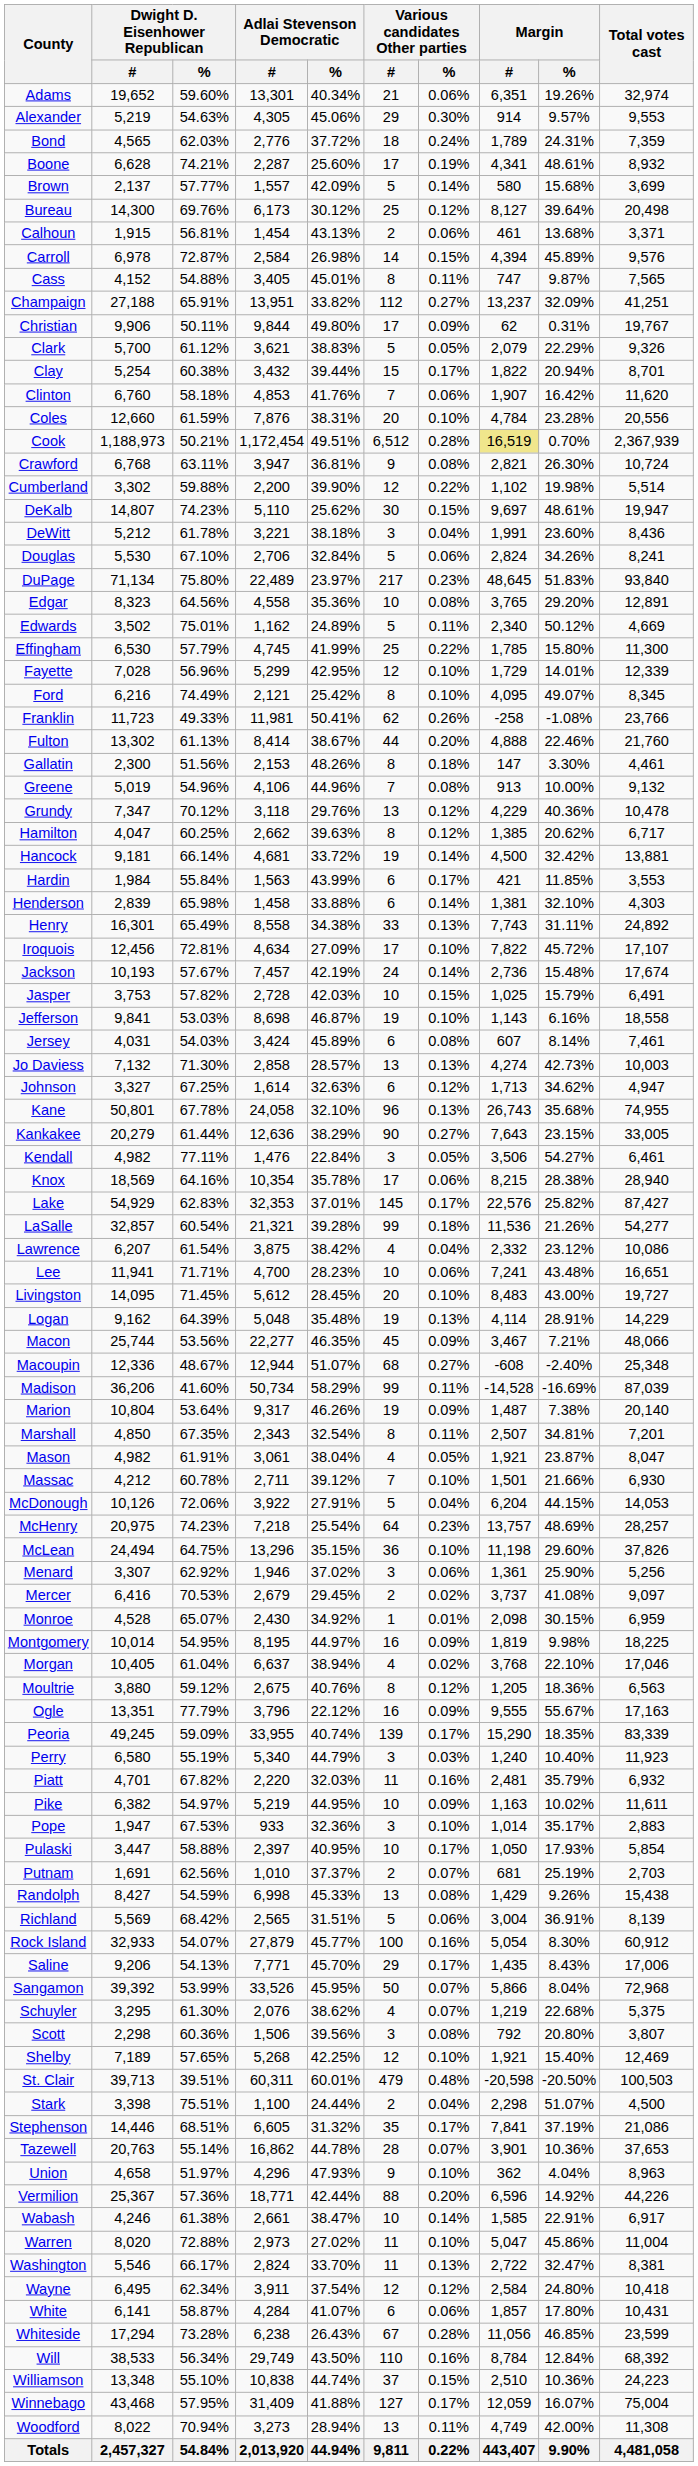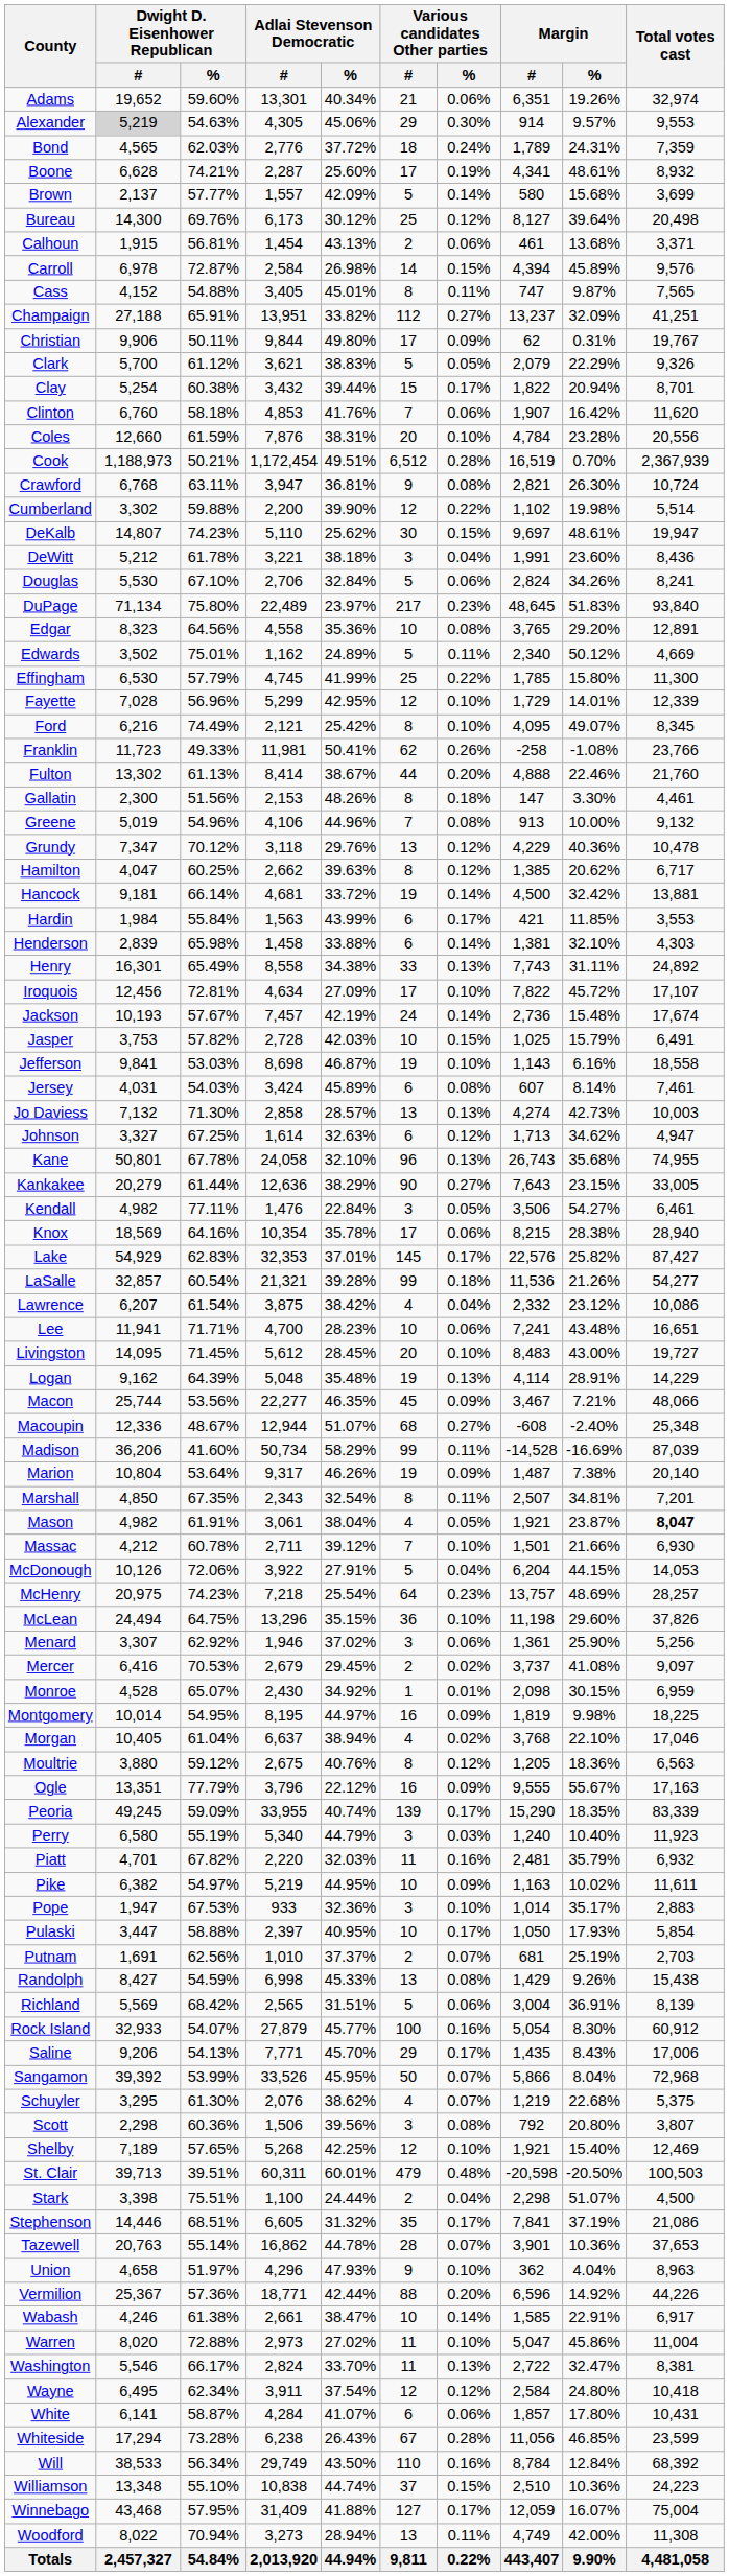Alexander | Dwight D. Eisenhower Republican / #: no background -> lightgrey background
Cook | Margin / #: khaki background -> no background
Mason | Total votes cast: normal -> bold
